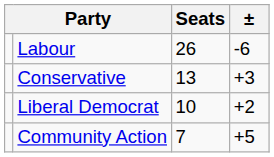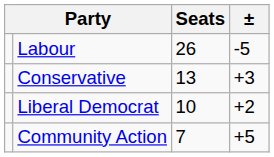Labour | ±: -6 -> -5
